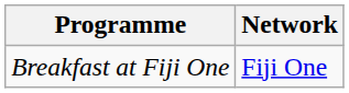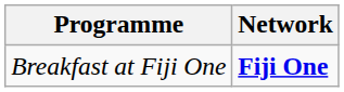Breakfast at Fiji One | Network: normal -> bold
